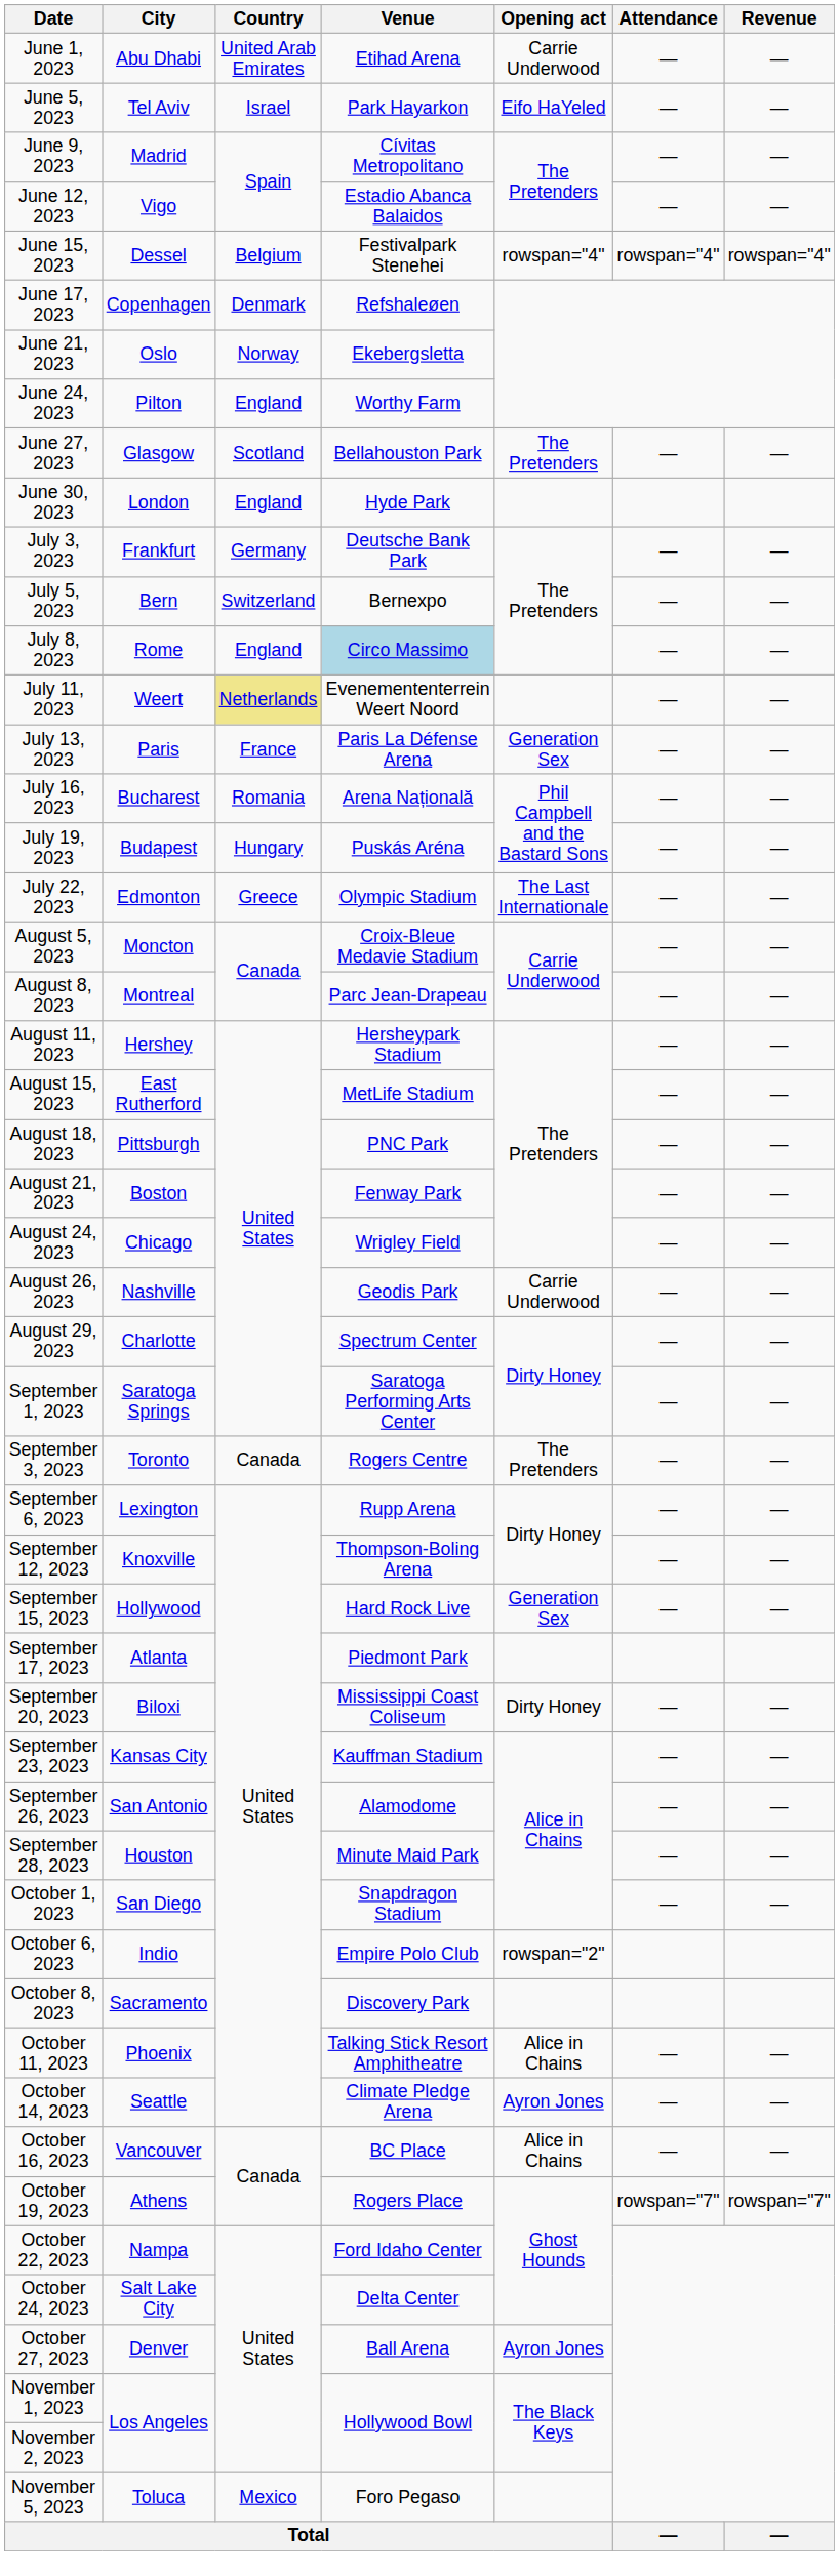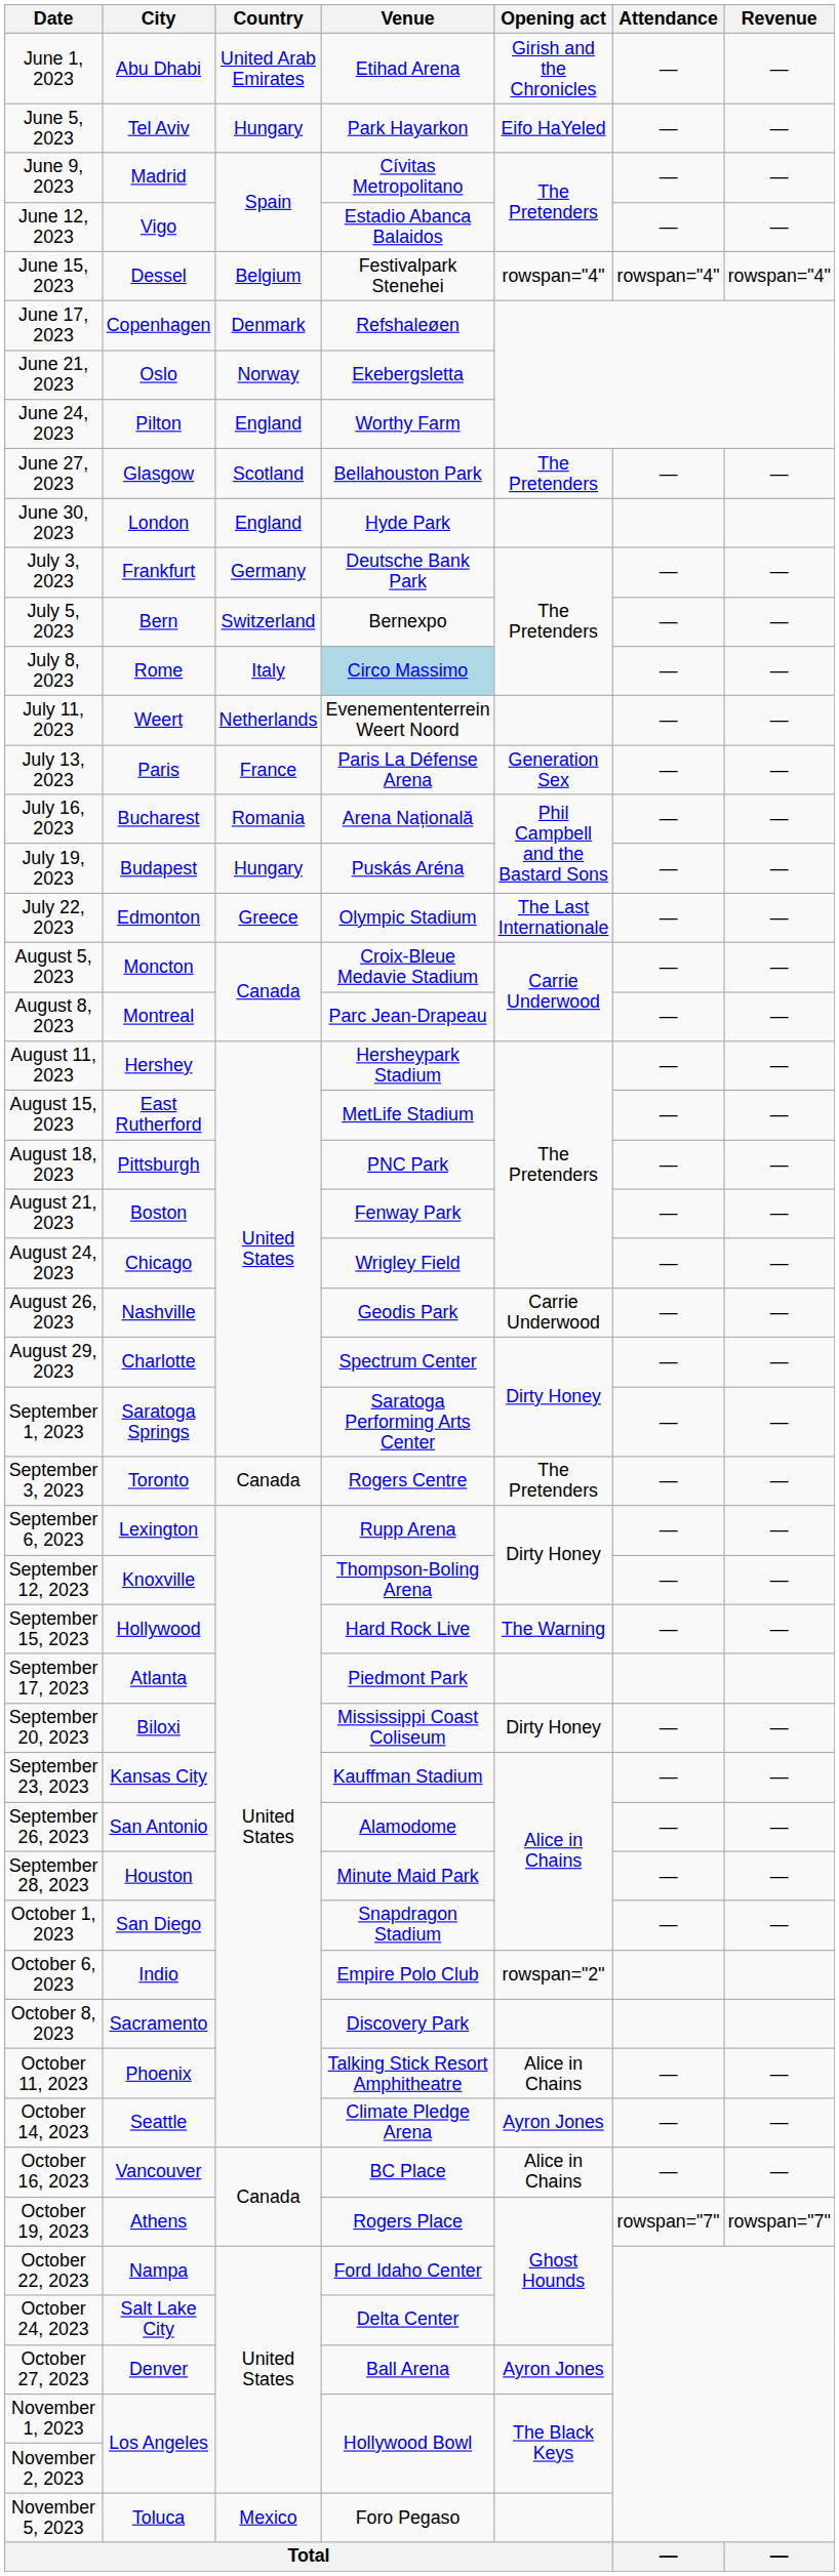June 1, 2023 | Opening act: Carrie Underwood -> Girish and the Chronicles
June 5, 2023 | Country: Israel -> Hungary
July 8, 2023 | Country: England -> Italy
July 11, 2023 | Country: khaki background -> no background
September 15, 2023 | Opening act: Generation Sex -> The Warning
